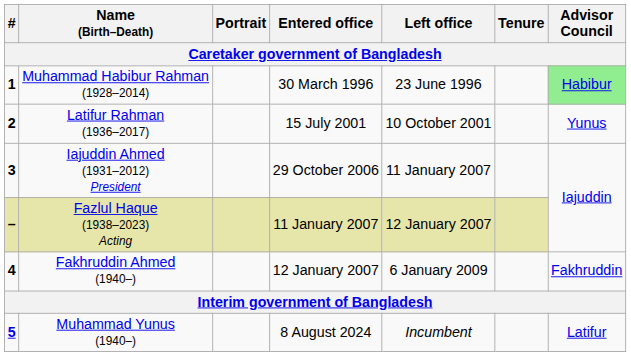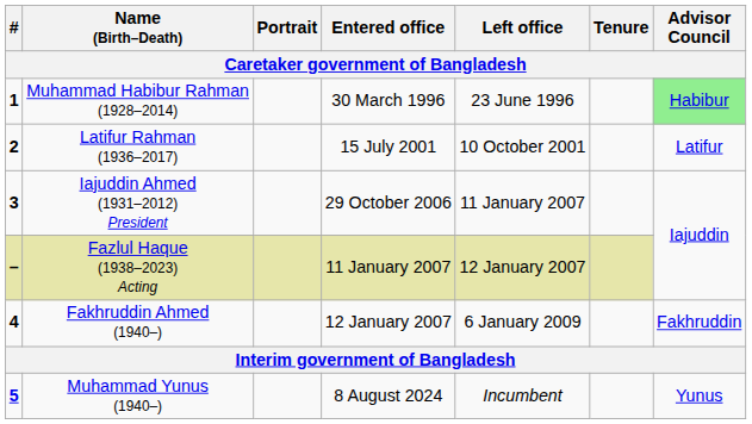Latifur Rahman (1936–2017) | Advisor Council: Yunus -> Latifur
Muhammad Yunus (1940–) | Advisor Council: Latifur -> Yunus
